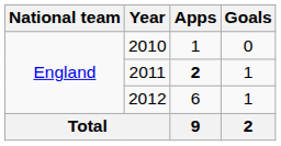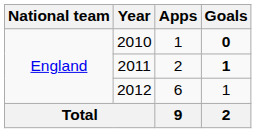2010 | Goals: normal -> bold
2011 | Apps: bold -> normal
2011 | Goals: normal -> bold
